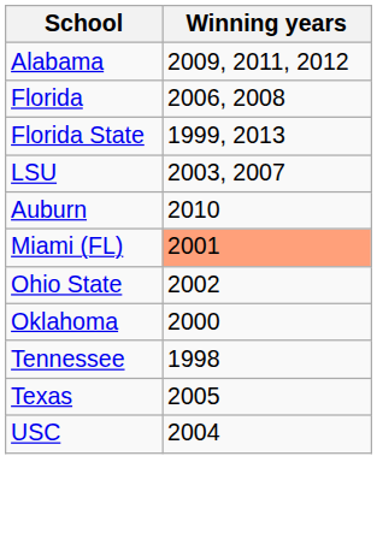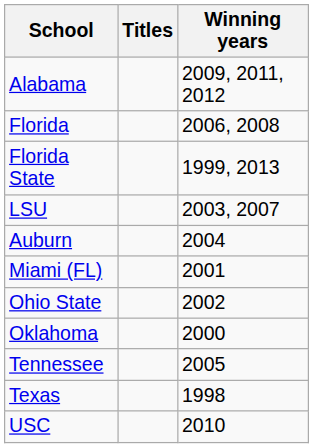+ column: Titles
Auburn | Winning years: 2010 -> 2004
Miami (FL) | Winning years: lightsalmon background -> no background
Tennessee | Winning years: 1998 -> 2005
Texas | Winning years: 2005 -> 1998
USC | Winning years: 2004 -> 2010
